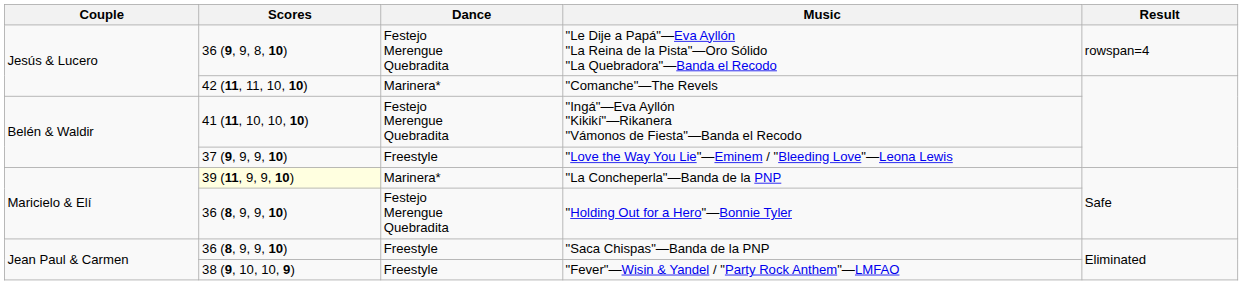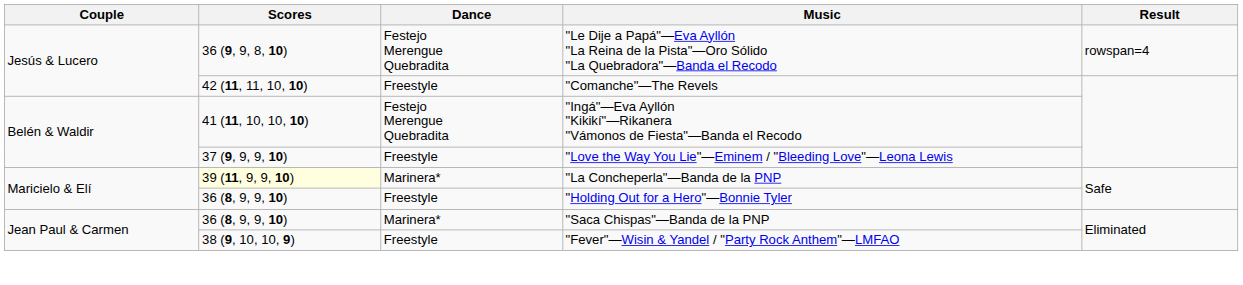"Comanche"—The Revels | Dance: Marinera* -> Freestyle
"Holding Out for a Hero"—Bonnie Tyler | Dance: Festejo Merengue Quebradita -> Freestyle
"Saca Chispas"—Banda de la PNP | Dance: Freestyle -> Marinera*
